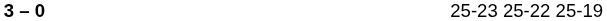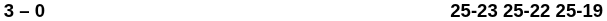row 1 | column 2: normal -> bold
